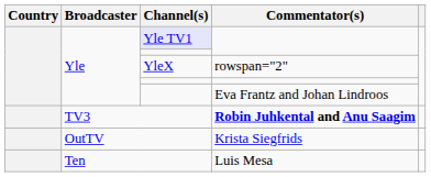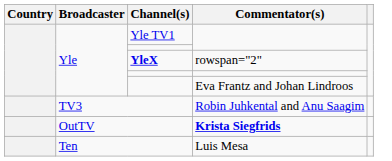Yle TV1 | Channel(s): lavender background -> no background
YleX | Channel(s): normal -> bold
TV3 | Commentator(s): bold -> normal
OutTV | Commentator(s): normal -> bold
